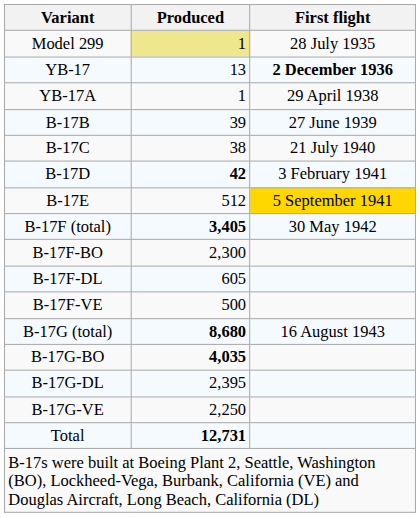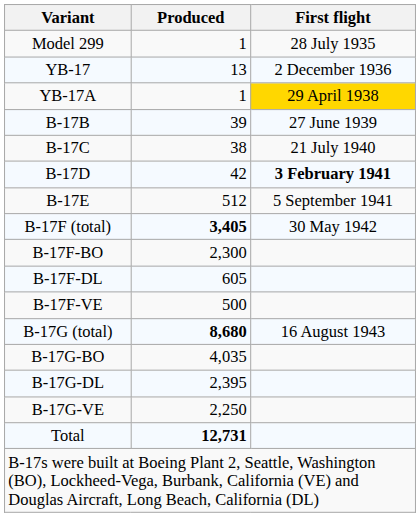Model 299 | Produced: khaki background -> no background
YB-17 | First flight: bold -> normal
YB-17A | First flight: no background -> gold background
B-17D | Produced: bold -> normal
B-17D | First flight: normal -> bold
B-17E | First flight: gold background -> no background
B-17G-BO | Produced: bold -> normal
